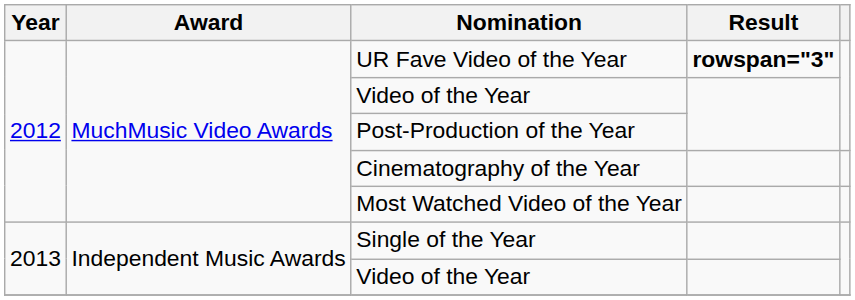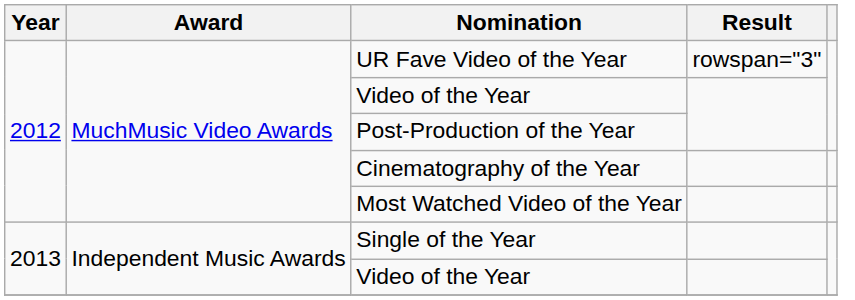UR Fave Video of the Year | Result: bold -> normal
